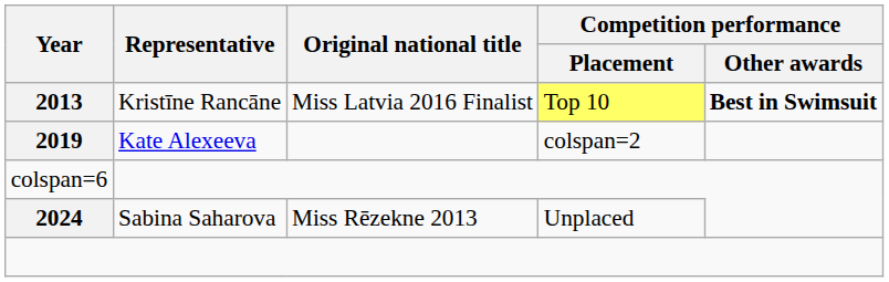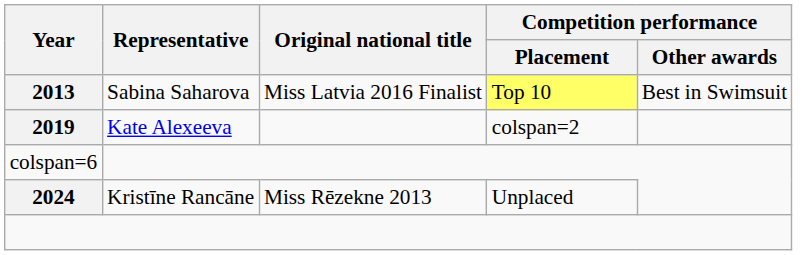2013 | Representative: Kristīne Rancāne -> Sabina Saharova
2013 | Competition performance / Other awards: bold -> normal
2024 | Representative: Sabina Saharova -> Kristīne Rancāne
